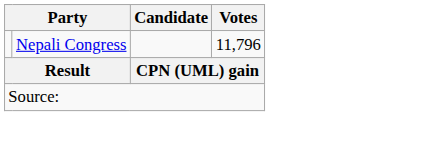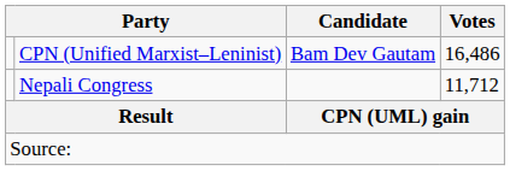+ row: CPN (Unified Marxist–Leninist) | Bam Dev Gautam | 16,486
Nepali Congress | Votes: 11,796 -> 11,712
